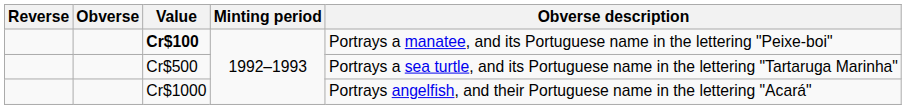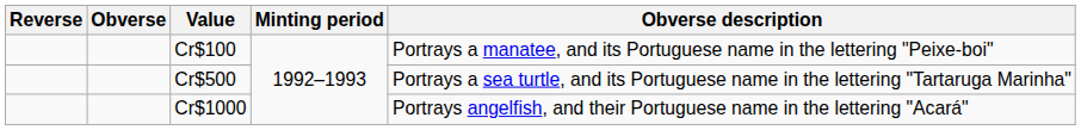Cr$100 | Value: bold -> normal
